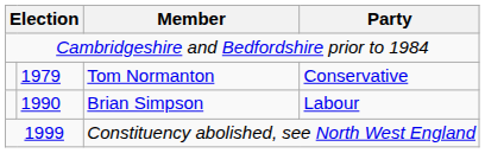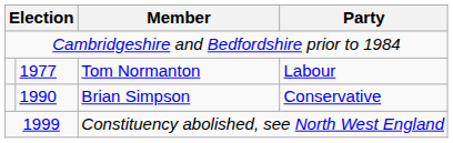Tom Normanton | column 2: 1979 -> 1977
Tom Normanton | Party: Conservative -> Labour
Brian Simpson | Party: Labour -> Conservative
